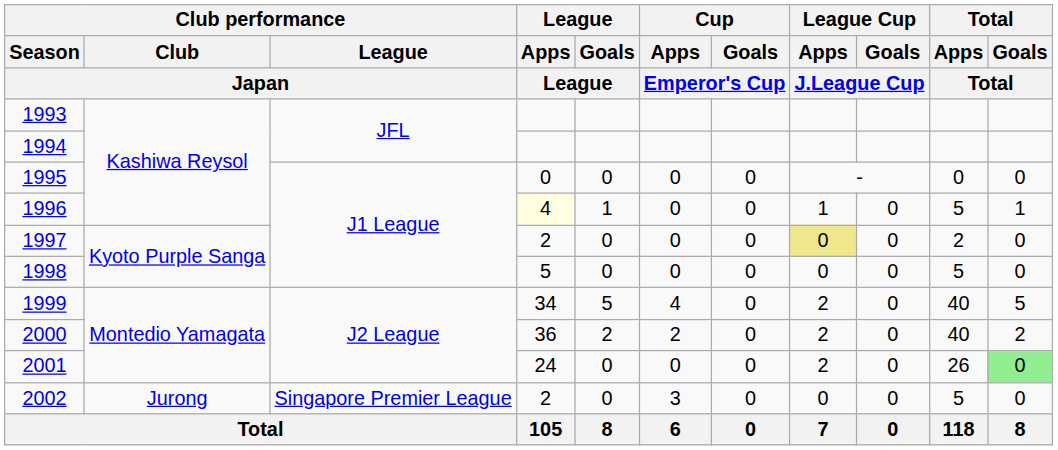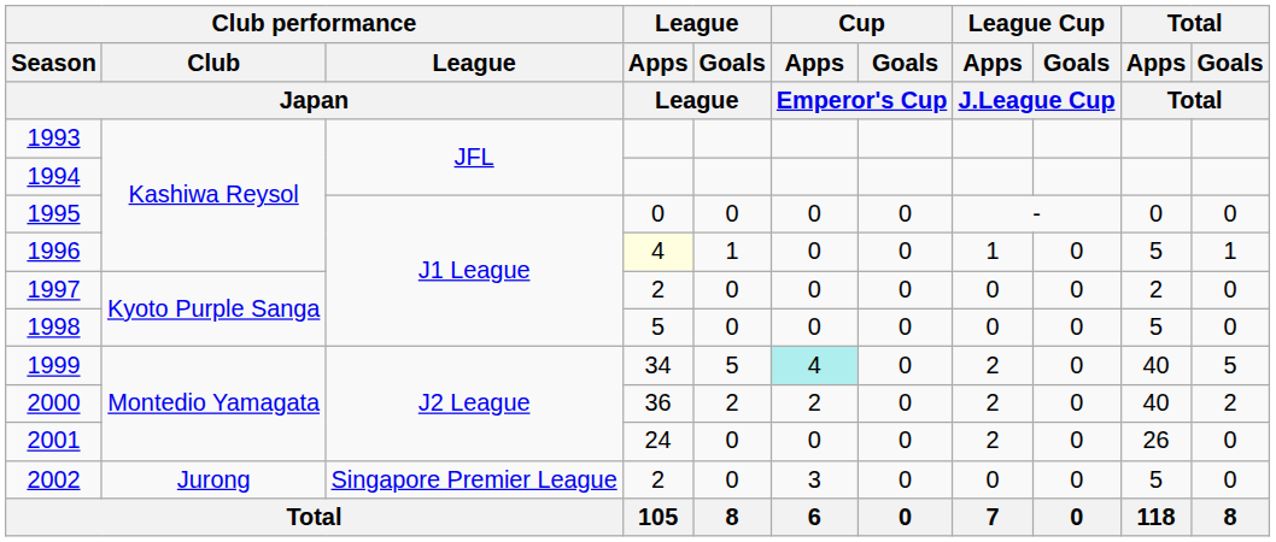1997 | League Cup / Apps / J.League Cup: khaki background -> no background
1999 | Cup / Apps / Emperor's Cup: no background -> paleturquoise background
2001 | Total / Goals / Total: lightgreen background -> no background
